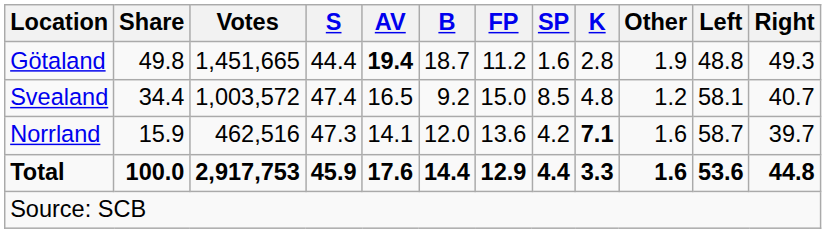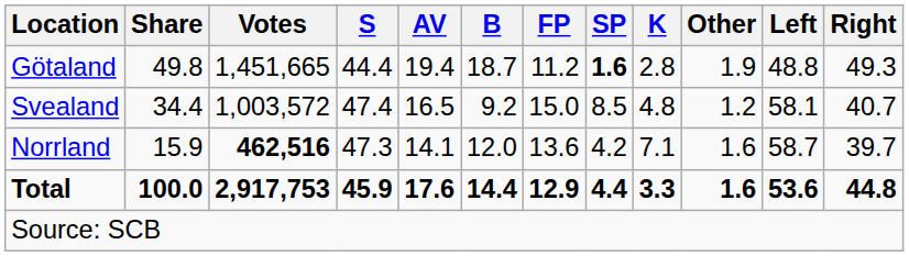Götaland | AV: bold -> normal
Götaland | SP: normal -> bold
Norrland | Votes: normal -> bold
Norrland | K: bold -> normal
